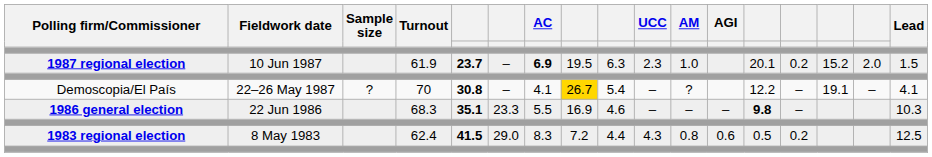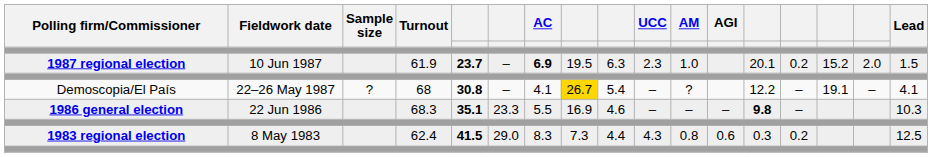Demoscopia/El País | Turnout: 70 -> 68
1983 regional election | column 8: 7.2 -> 7.3
1983 regional election | column 13: 0.5 -> 0.3
